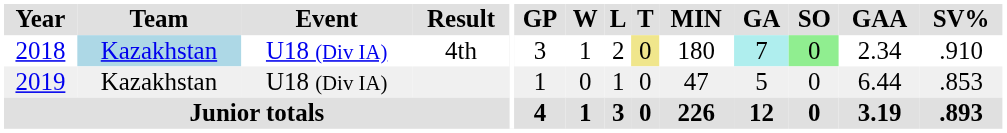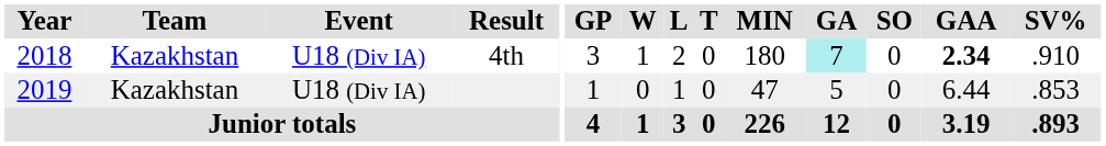4th | Team: lightblue background -> no background
4th | T: khaki background -> no background
4th | SO: lightgreen background -> no background
4th | GAA: normal -> bold
